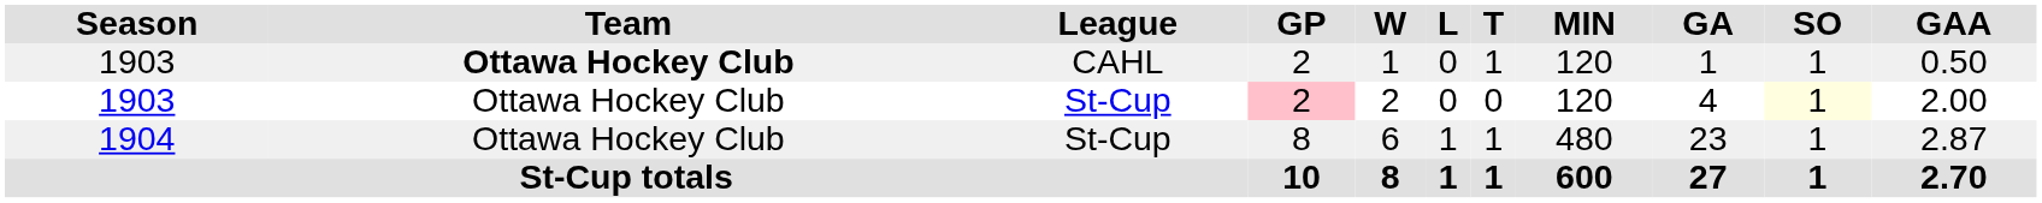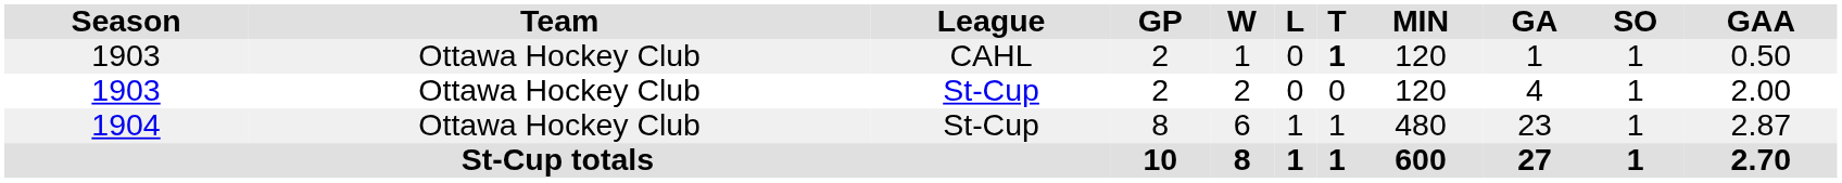1903 / CAHL | Team: bold -> normal
1903 / CAHL | T: normal -> bold
1903 / St-Cup | GP: pink background -> no background
1903 / St-Cup | SO: lightyellow background -> no background
